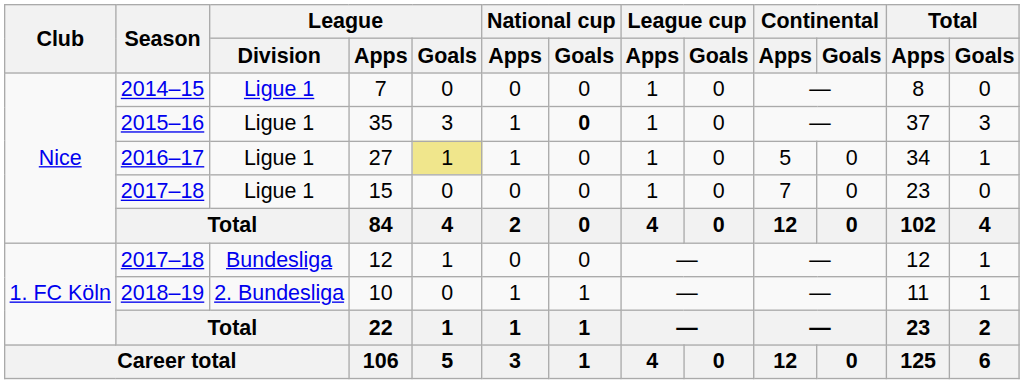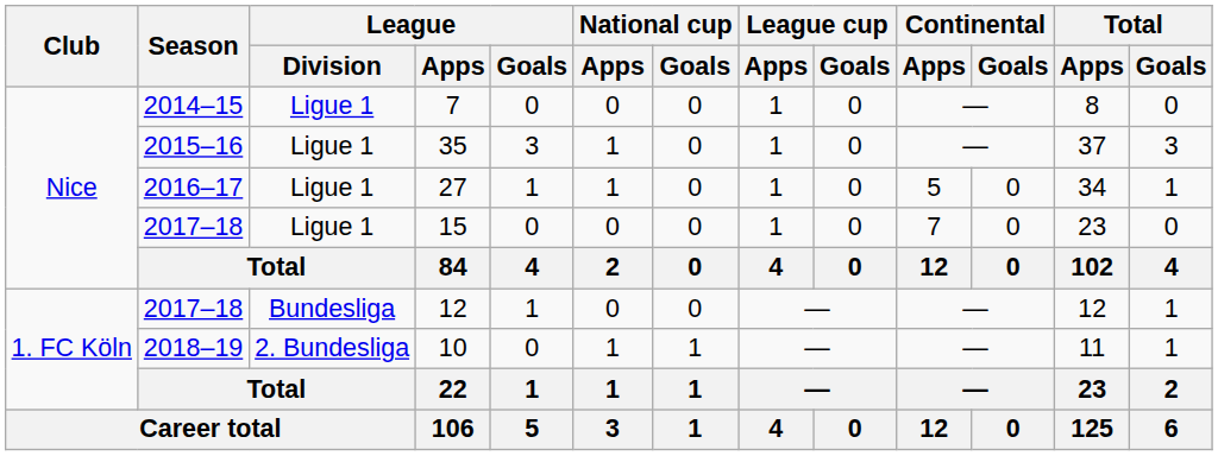35 | National cup / Goals: bold -> normal
27 | League / Goals: khaki background -> no background
